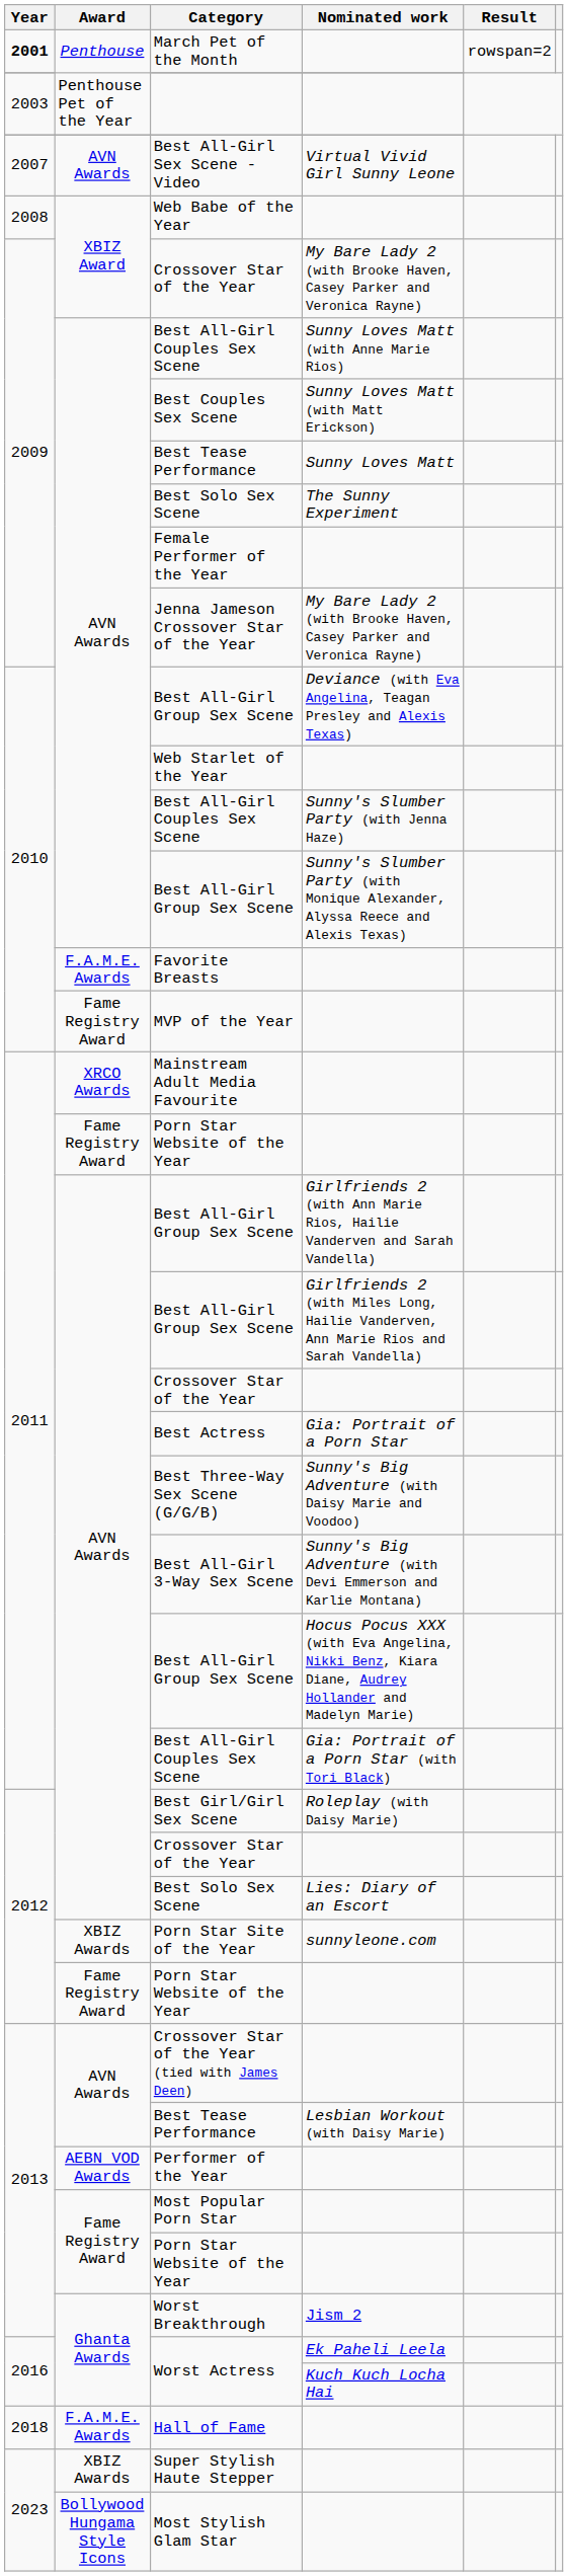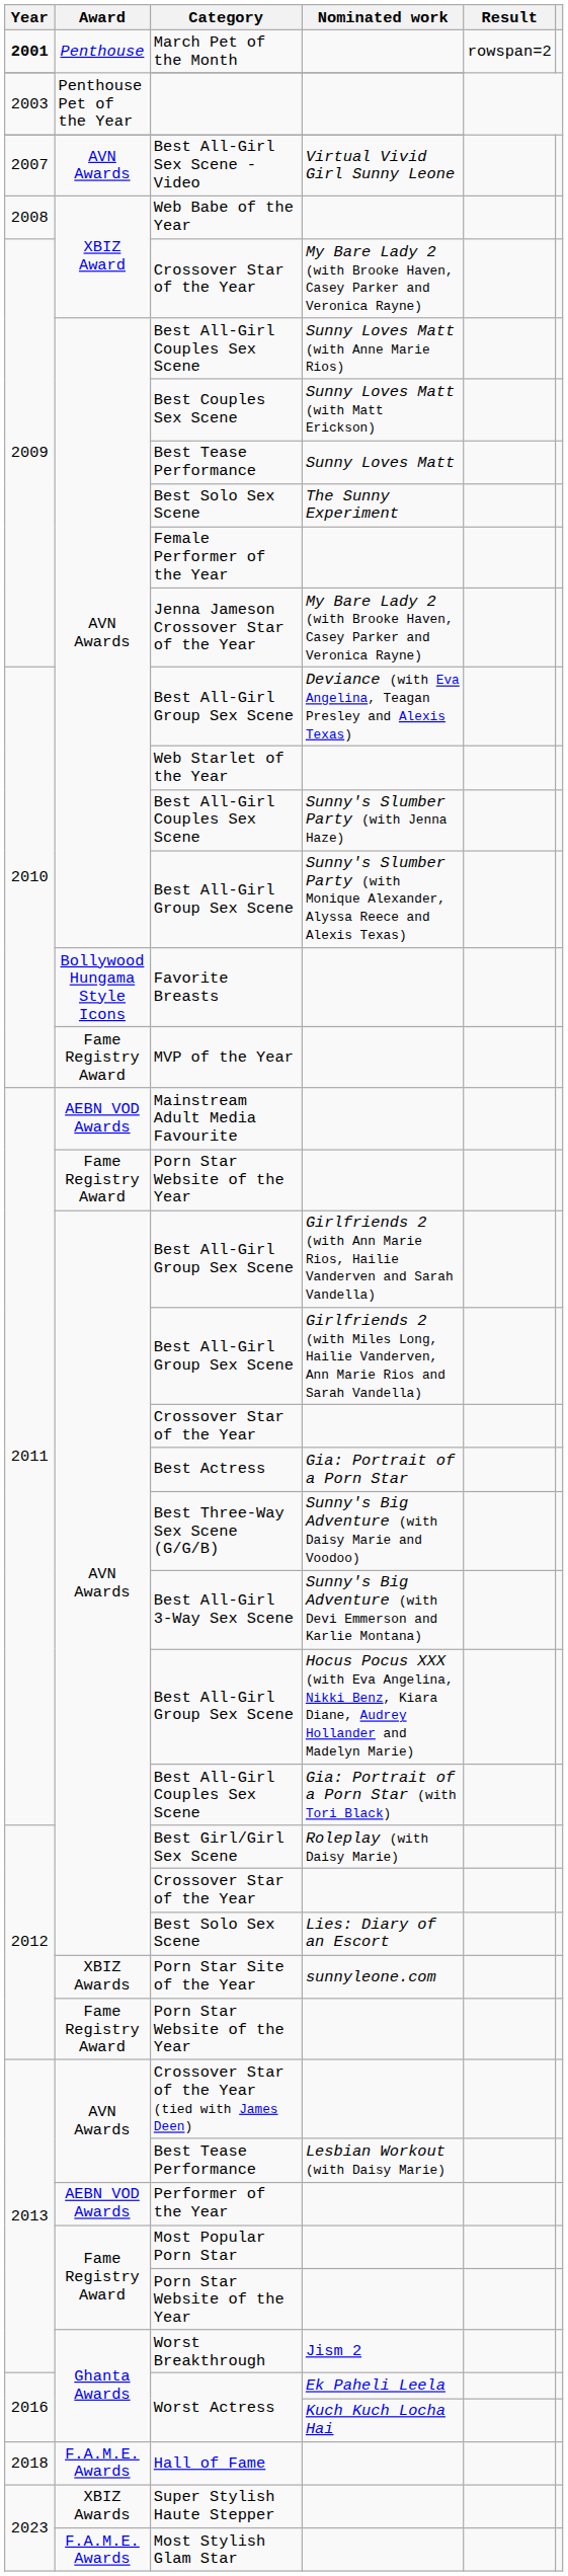Favorite Breasts | Award: F.A.M.E. Awards -> Bollywood Hungama Style Icons
Mainstream Adult Media Favourite | Award: XRCO Awards -> AEBN VOD Awards
Most Stylish Glam Star | Award: Bollywood Hungama Style Icons -> F.A.M.E. Awards
